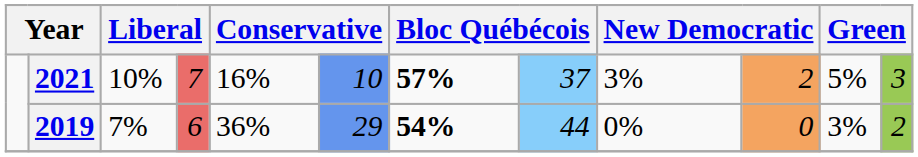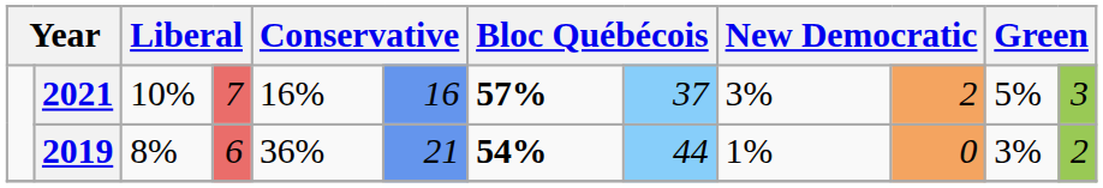2021 | column 6: 10 -> 16
2019 | column 3: 7% -> 8%
2019 | column 6: 29 -> 21
2019 | column 9: 0% -> 1%
